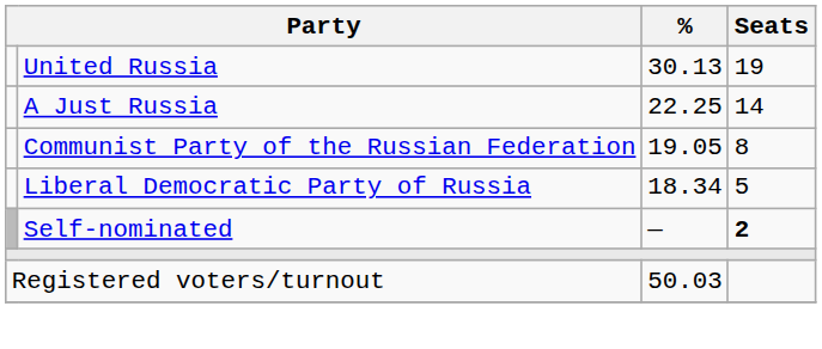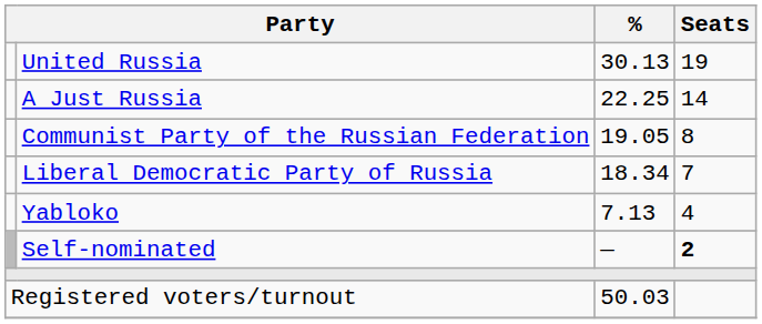Liberal Democratic Party of Russia | Seats: 5 -> 7
+ row: Yabloko | 7.13 | 4
